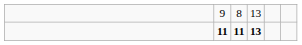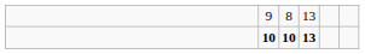row 2 | column 2: 11 -> 10
row 2 | column 3: 11 -> 10
